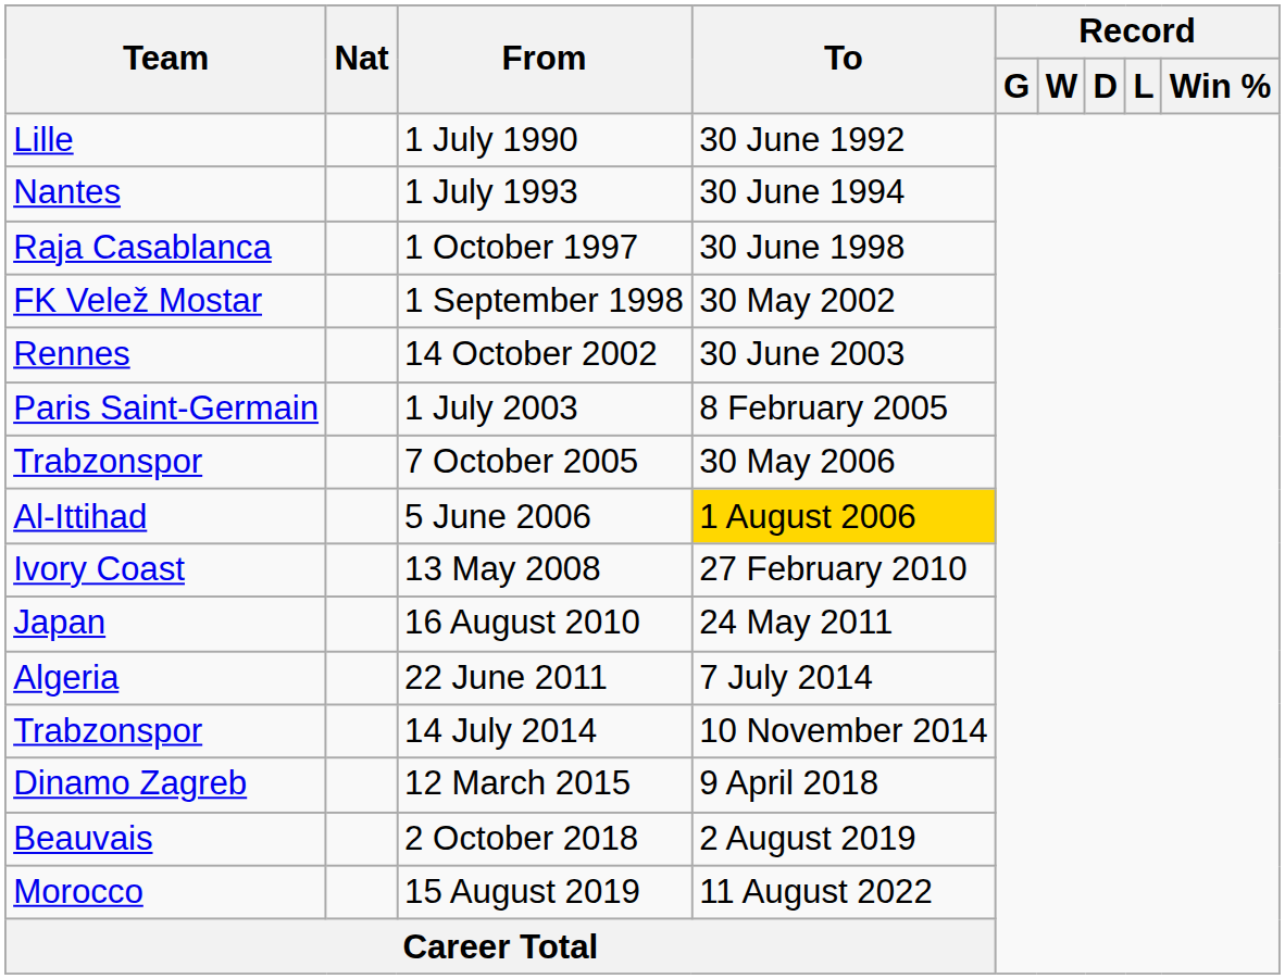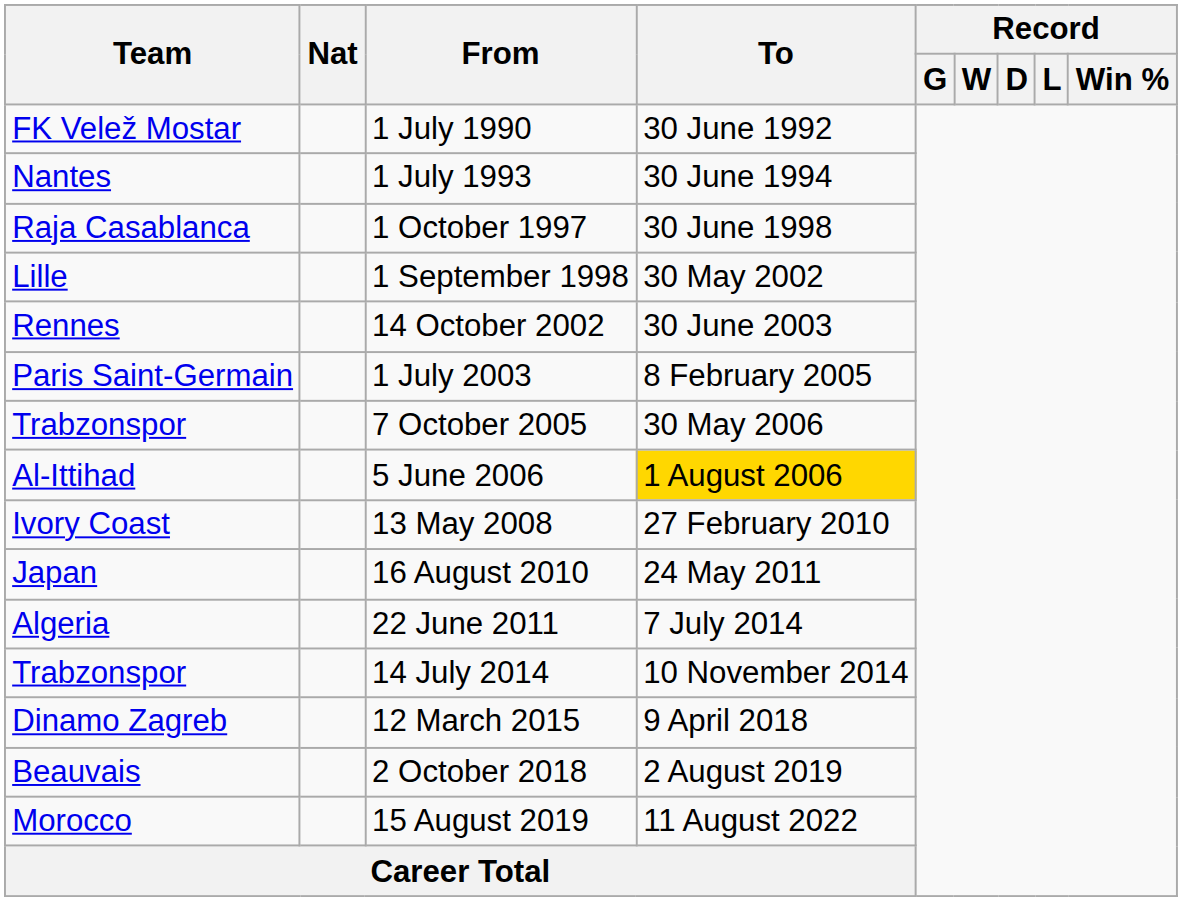1 July 1990 | Team: Lille -> FK Velež Mostar
1 September 1998 | Team: FK Velež Mostar -> Lille
